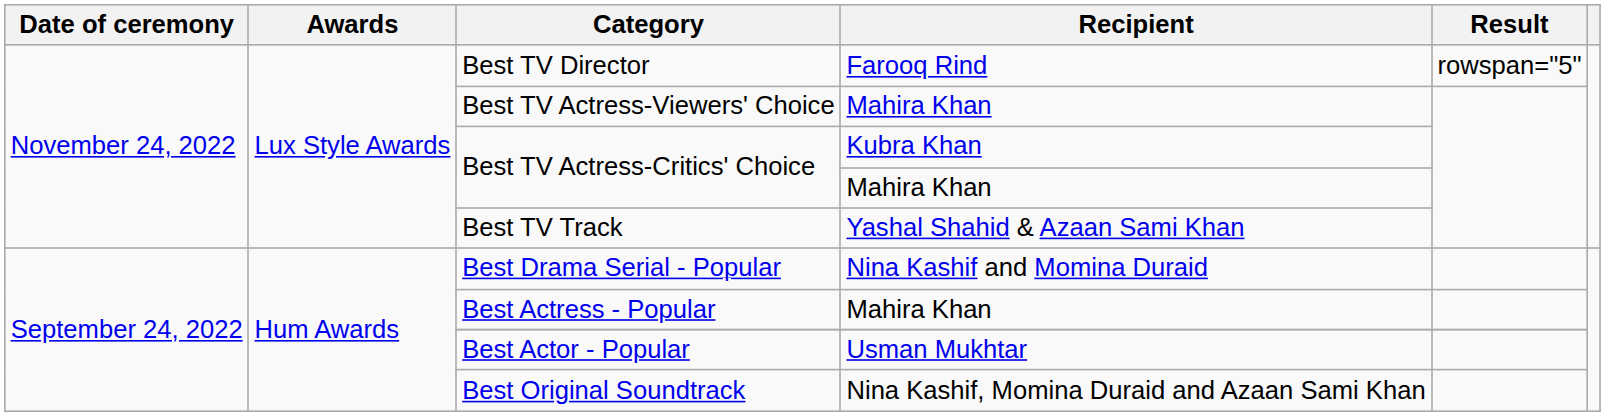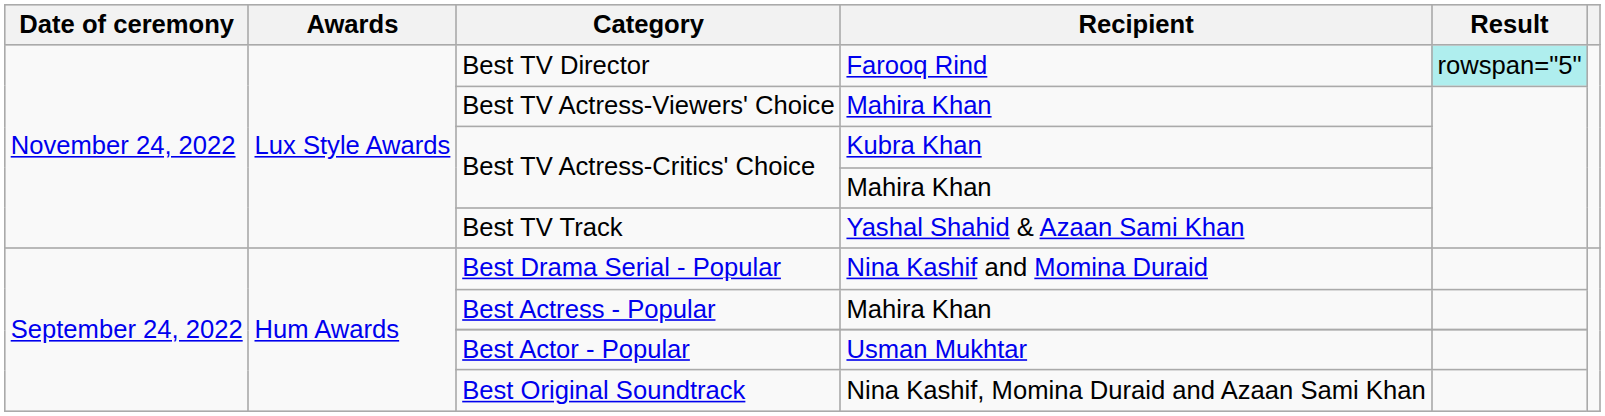Best TV Director | Result: no background -> paleturquoise background
